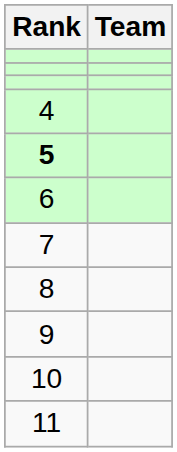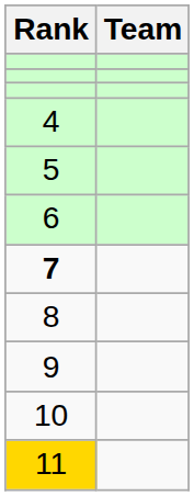row 6 | Rank: bold -> normal
row 8 | Rank: normal -> bold
row 12 | Rank: no background -> gold background
